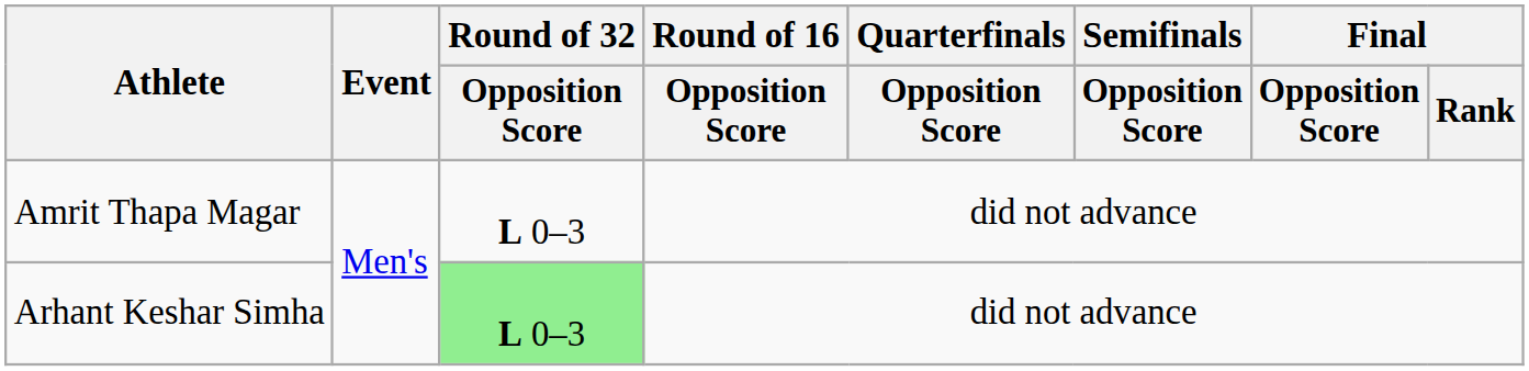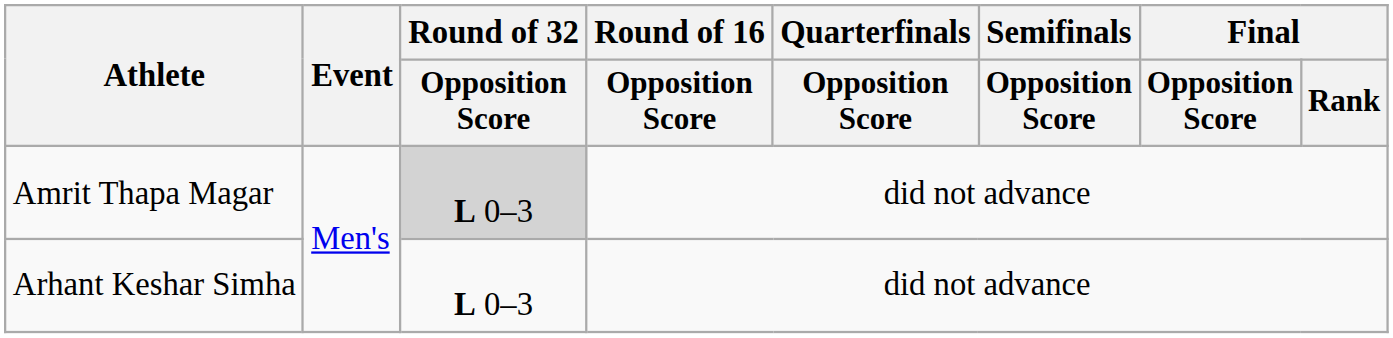Amrit Thapa Magar | Round of 32 / Opposition Score: no background -> lightgrey background
Arhant Keshar Simha | Round of 32 / Opposition Score: lightgreen background -> no background
